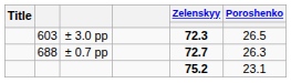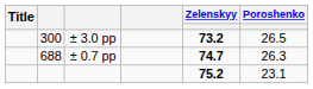± 3.0 pp | column 2: 603 -> 300
± 3.0 pp | Zelenskyy: 72.3 -> 73.2
± 0.7 pp | Zelenskyy: 72.7 -> 74.7
